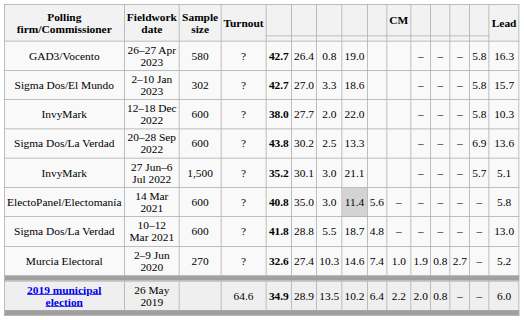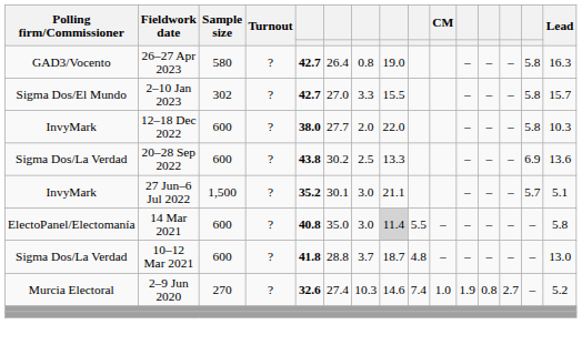2–10 Jan 2023 | column 8: 18.6 -> 15.5
14 Mar 2021 | column 9: 5.6 -> 5.5
10–12 Mar 2021 | column 7: 5.5 -> 3.7
- row: 2019 municipal election | 26 May 2019 | 64.6 | 34.9 | 28.9 | 13.5 | 10.2 | 6.4 | 2.2 | 2.0 | 0.8 | – | – | 6.0
